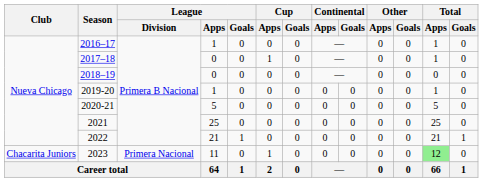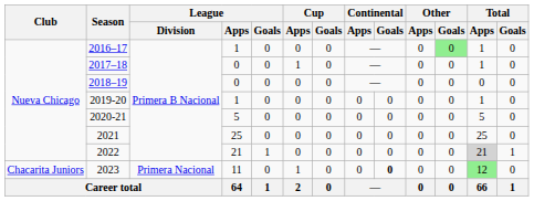2016–17 | Other / Goals: no background -> lightgreen background
2022 | Total / Apps: no background -> lightgrey background
2023 | Continental / Goals: normal -> bold
